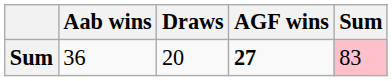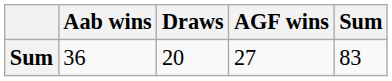row 2 | AGF wins: bold -> normal
row 2 | Sum: pink background -> no background
